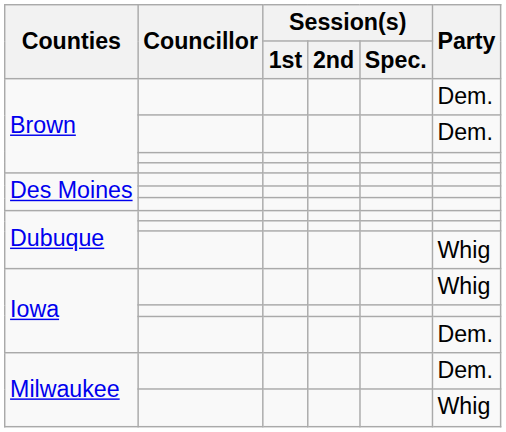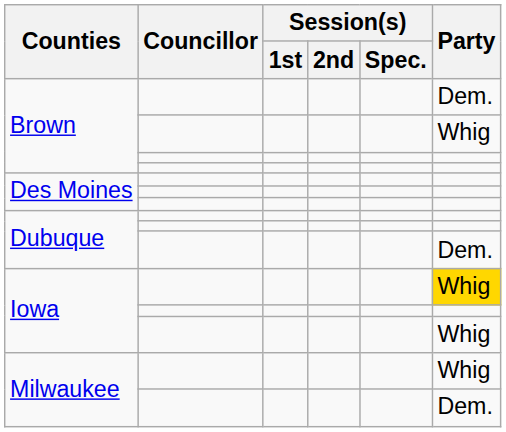row 4 | Party: Dem. -> Whig
row 12 | Party: Whig -> Dem.
row 13 | Party: no background -> gold background
row 15 | Party: Dem. -> Whig
row 16 | Party: Dem. -> Whig
row 17 | Party: Whig -> Dem.
